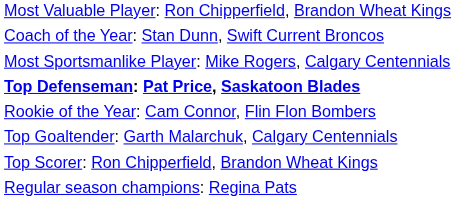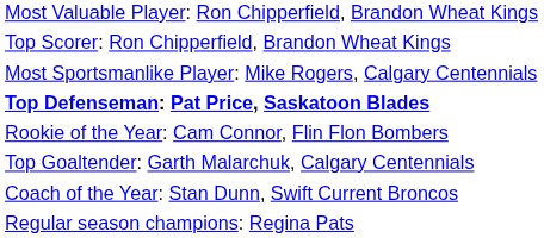row 2 | column 1: Coach of the Year: Stan Dunn, Swift Current Broncos -> Top Scorer: Ron Chipperfield, Brandon Wheat Kings
row 7 | column 1: Top Scorer: Ron Chipperfield, Brandon Wheat Kings -> Coach of the Year: Stan Dunn, Swift Current Broncos
